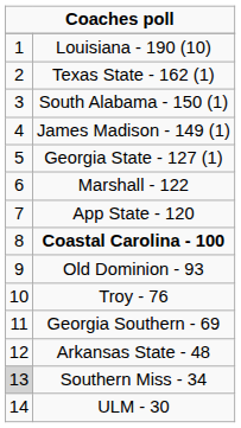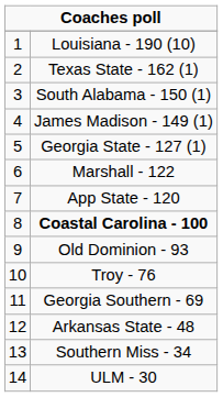Southern Miss - 34 | column 1: lightgrey background -> no background
